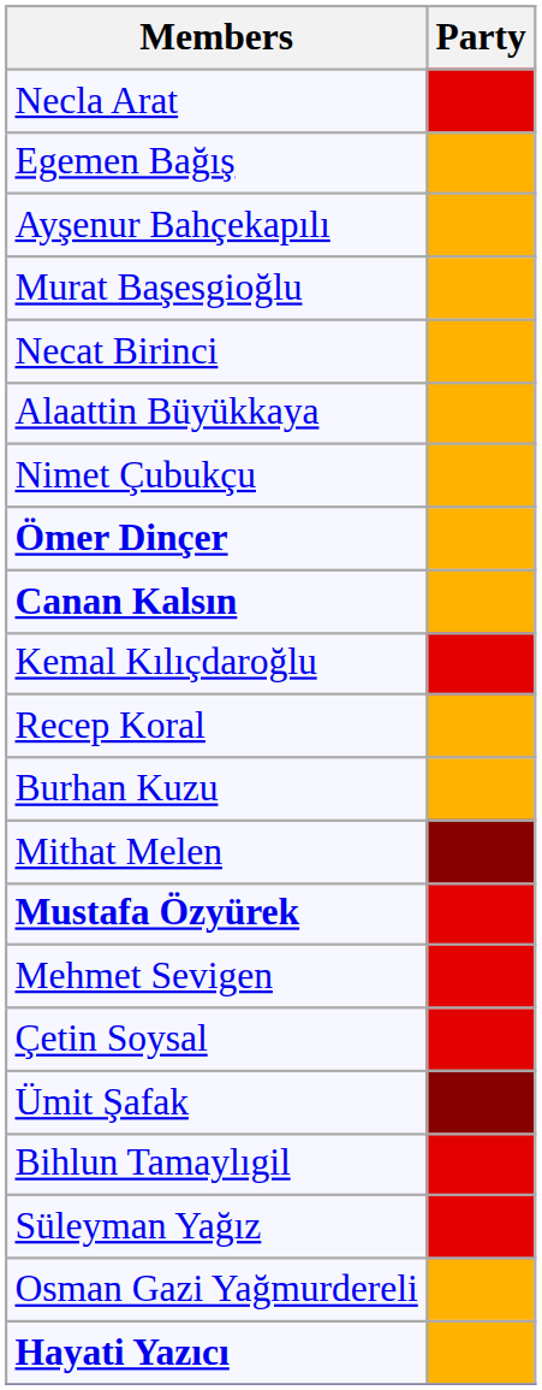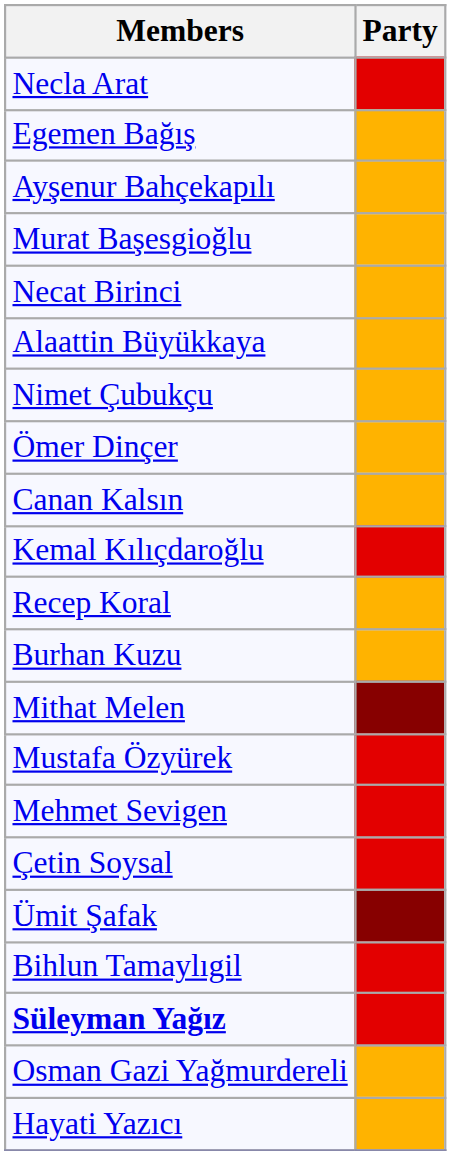Ömer Dinçer | Members: bold -> normal
Canan Kalsın | Members: bold -> normal
Mustafa Özyürek | Members: bold -> normal
Süleyman Yağız | Members: normal -> bold
Hayati Yazıcı | Members: bold -> normal
